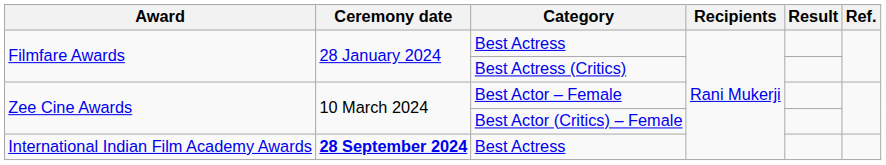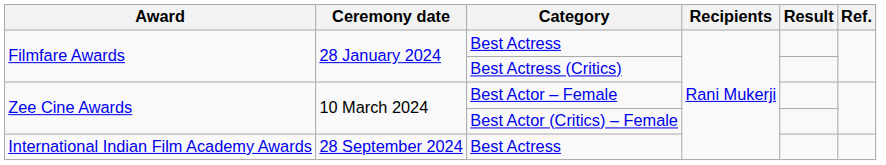International Indian Film Academy Awards / Best Actress | Ceremony date: bold -> normal
